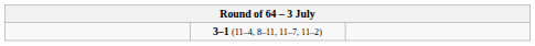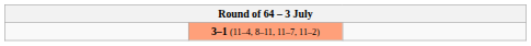row 2 | column 2: no background -> lightsalmon background
